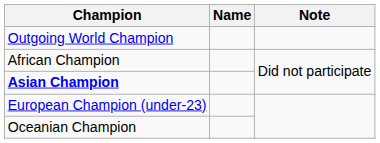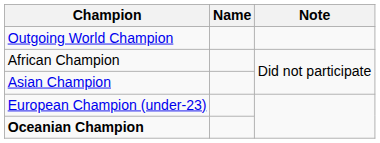Asian Champion | Champion: bold -> normal
Oceanian Champion | Champion: normal -> bold
